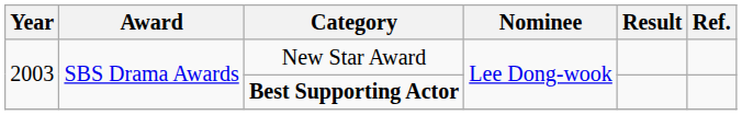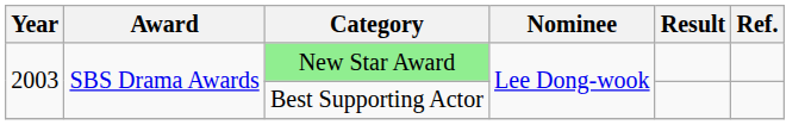New Star Award | Category: no background -> lightgreen background
Best Supporting Actor | Category: bold -> normal
